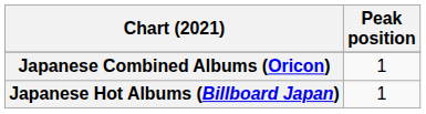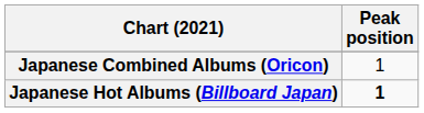Japanese Hot Albums (Billboard Japan) | Peak position: normal -> bold
